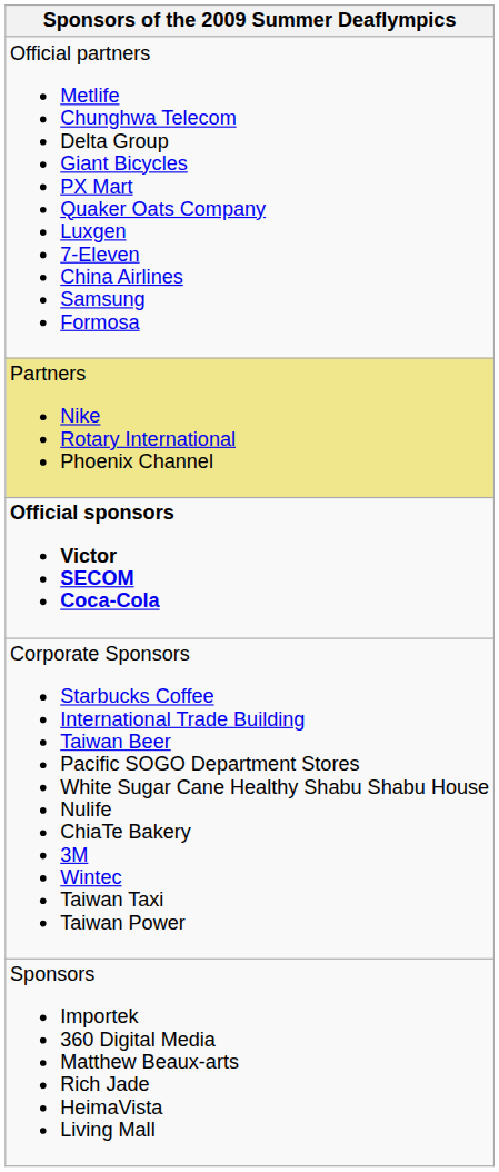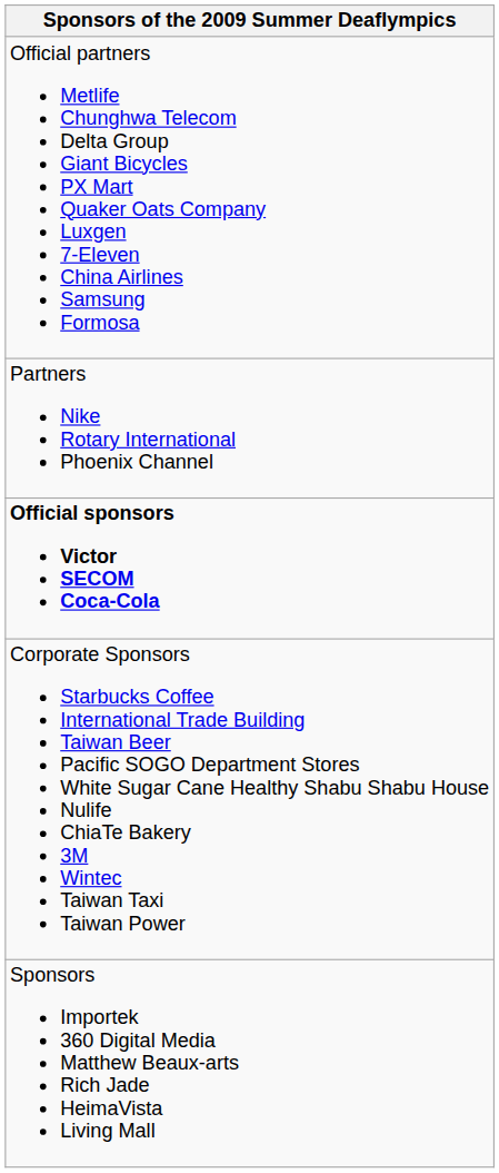row 3 | column 1: khaki background -> no background
